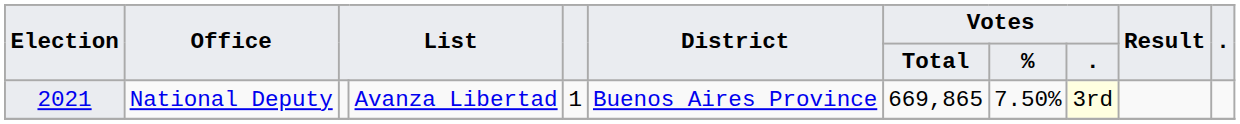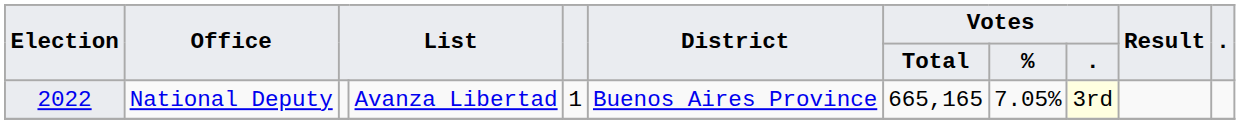National Deputy | Election: 2021 -> 2022
National Deputy | Votes / Total: 669,865 -> 665,165
National Deputy | Votes / %: 7.50% -> 7.05%
